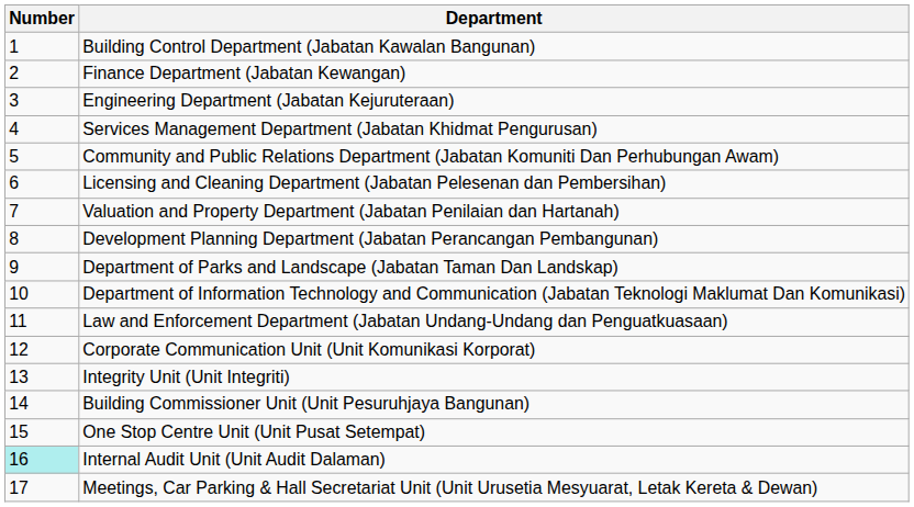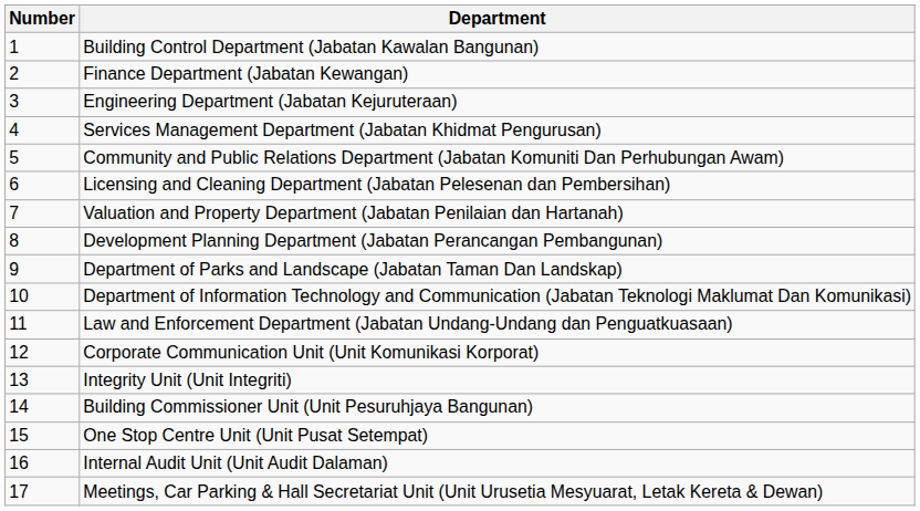Internal Audit Unit (Unit Audit Dalaman) | Number: paleturquoise background -> no background
